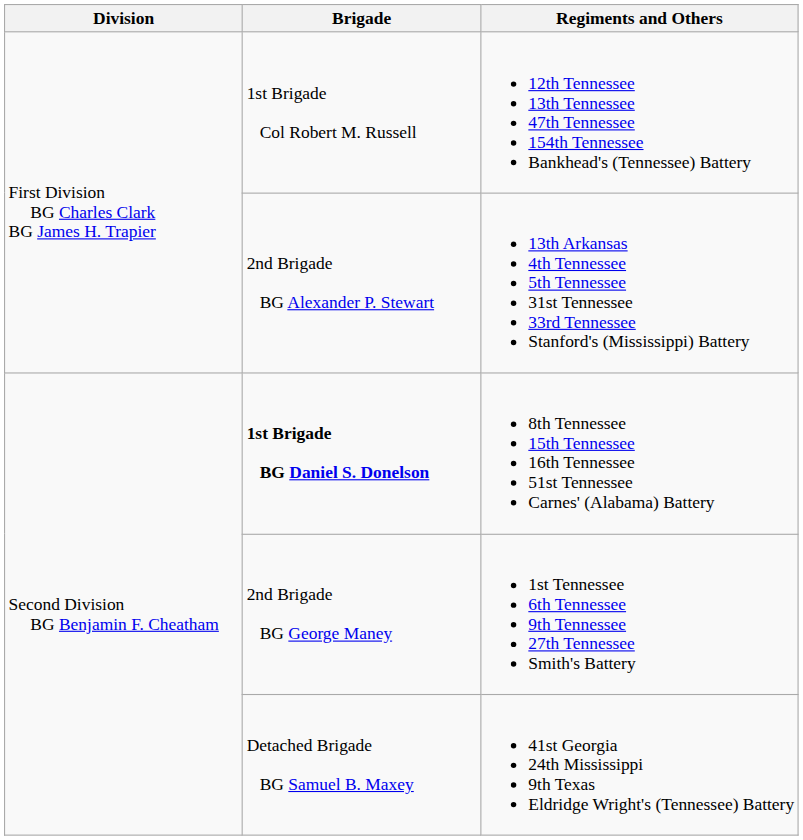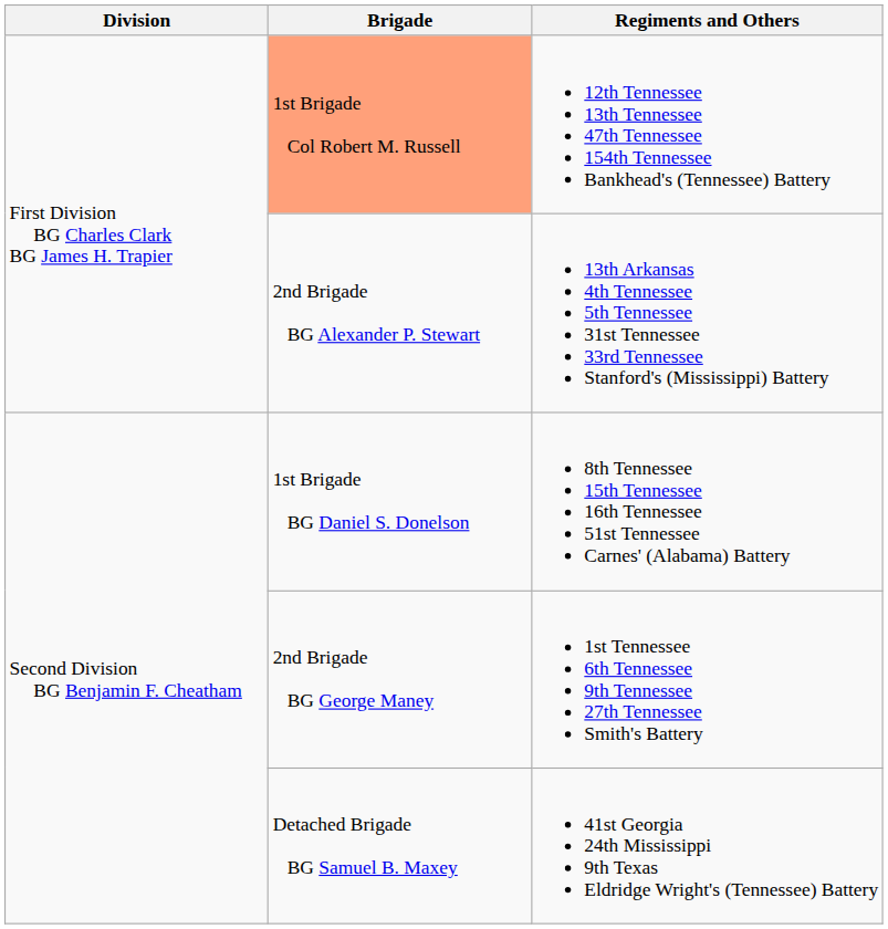1st Brigade Col Robert M. Russell | Brigade: no background -> lightsalmon background
1st Brigade BG Daniel S. Donelson | Brigade: bold -> normal
